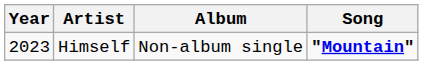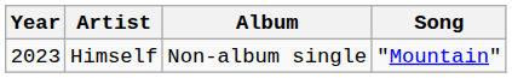Himself | Song: bold -> normal
